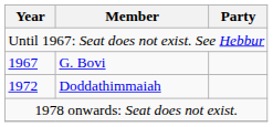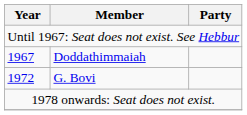1967 | Member: G. Bovi -> Doddathimmaiah
1972 | Member: Doddathimmaiah -> G. Bovi
